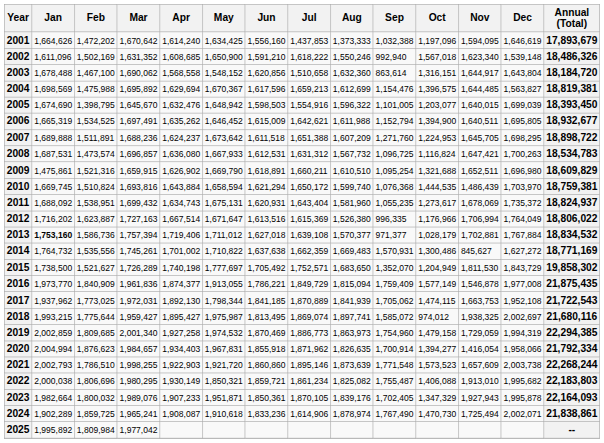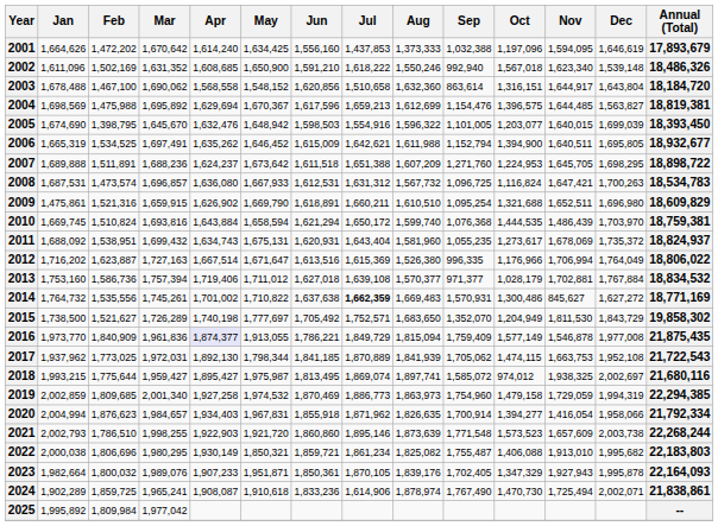2013 | Jan: bold -> normal
2014 | Jul: normal -> bold
2016 | Apr: no background -> lavender background
